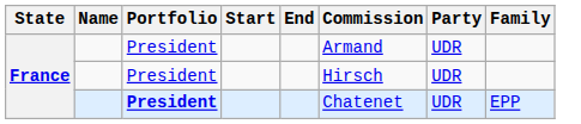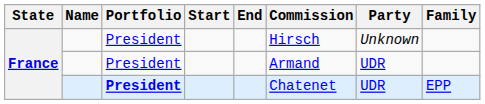row 2 | Commission: Armand -> Hirsch
row 2 | Party: UDR -> Unknown
row 3 | Commission: Hirsch -> Armand
